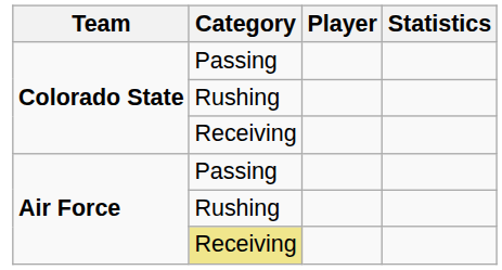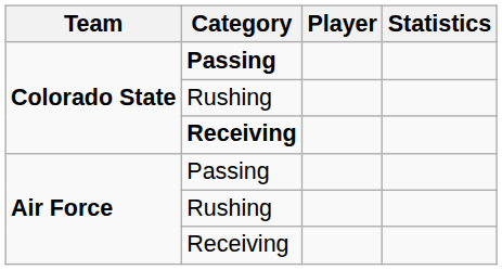Colorado State / Passing | Category: normal -> bold
Colorado State / Receiving | Category: normal -> bold
Air Force / Receiving | Category: khaki background -> no background
